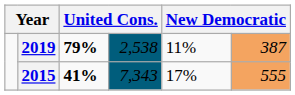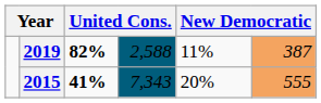2019 | column 3: 79% -> 82%
2019 | column 4: 2,538 -> 2,588
2015 | column 5: 17% -> 20%
